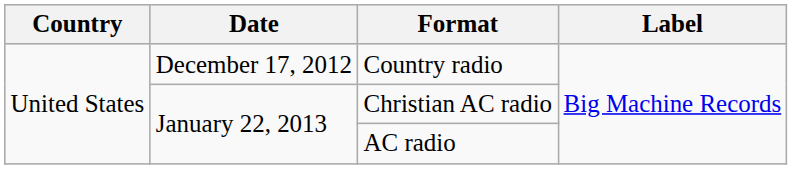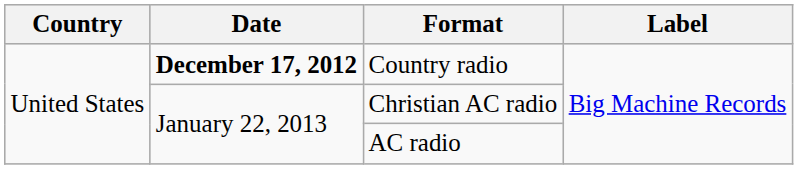Country radio | Date: normal -> bold
